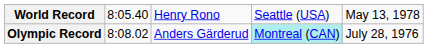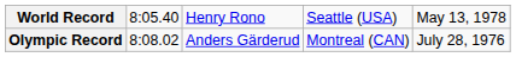Olympic Record | column 4: paleturquoise background -> no background
